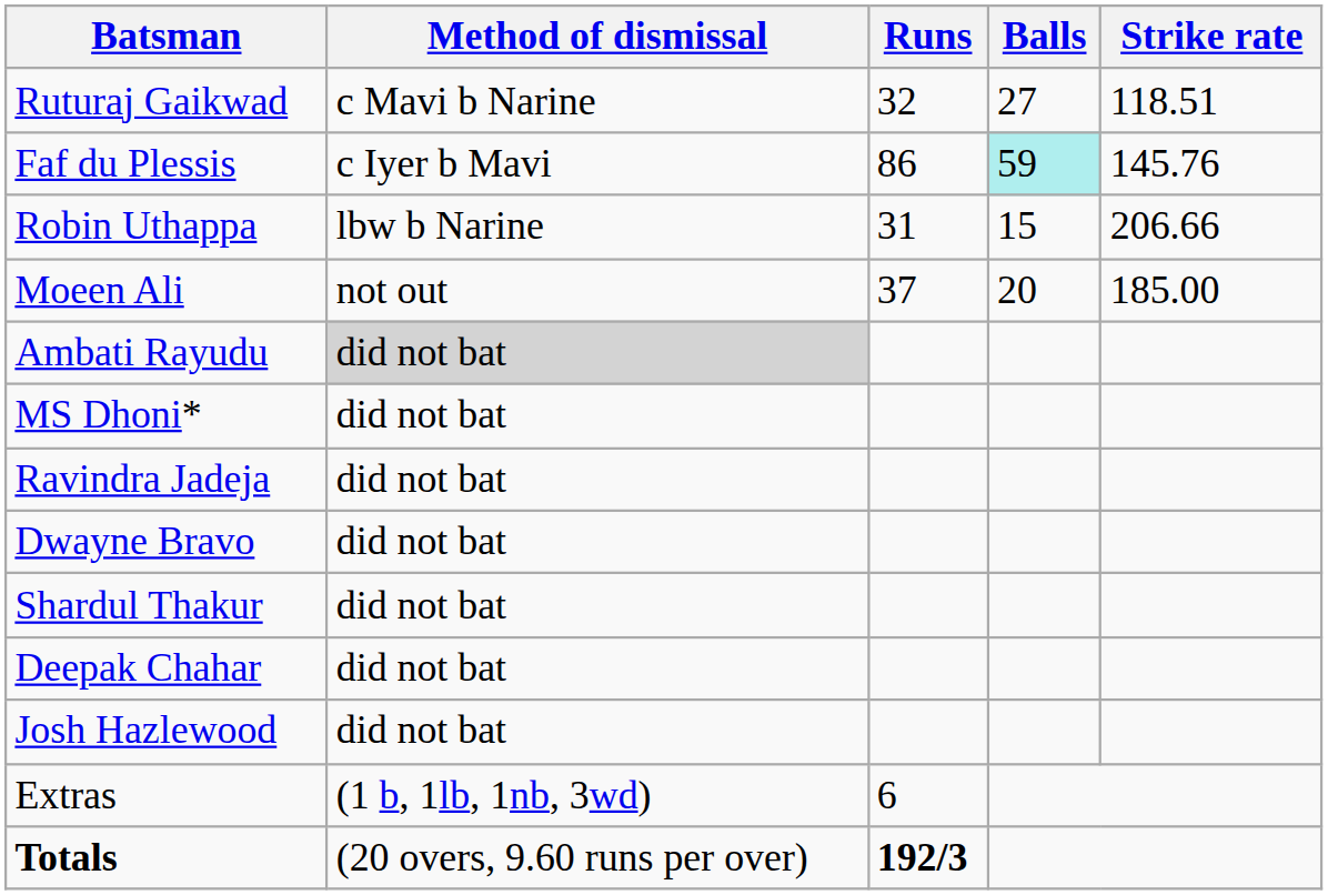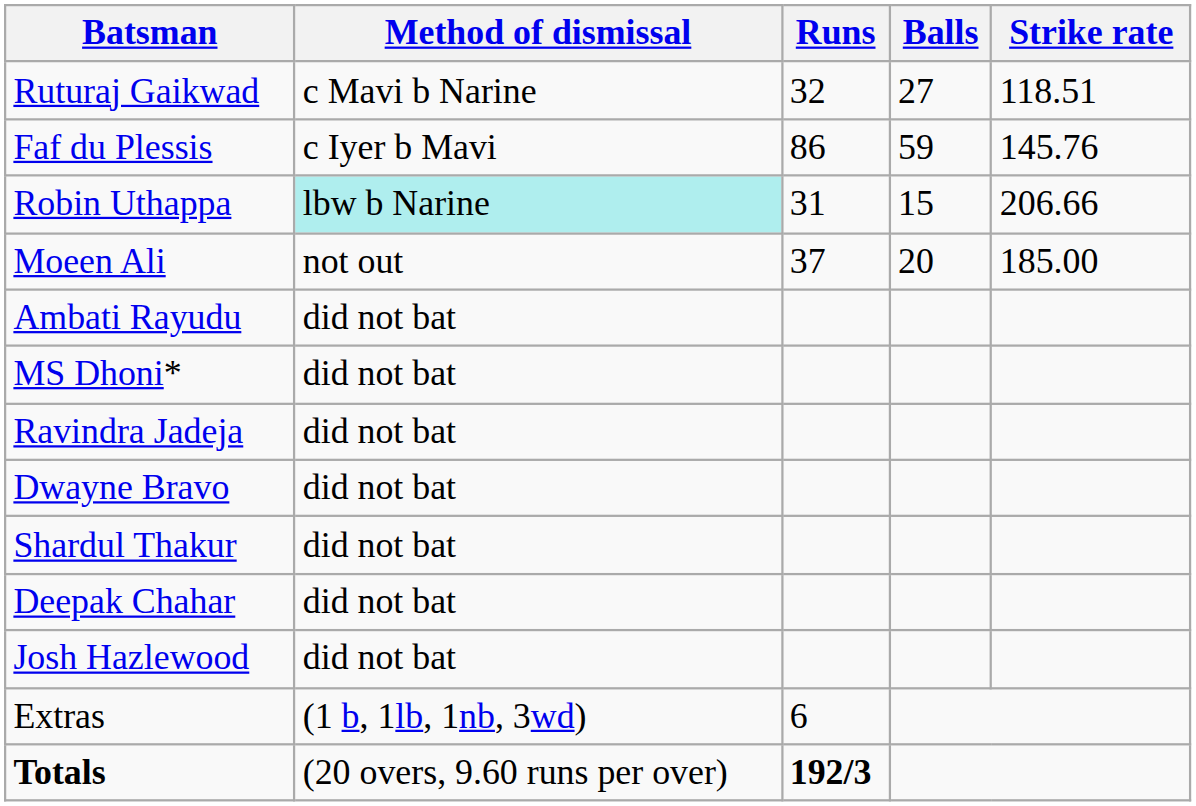Faf du Plessis | Balls: paleturquoise background -> no background
Robin Uthappa | Method of dismissal: no background -> paleturquoise background
Ambati Rayudu | Method of dismissal: lightgrey background -> no background
